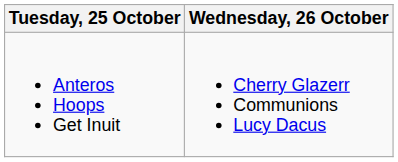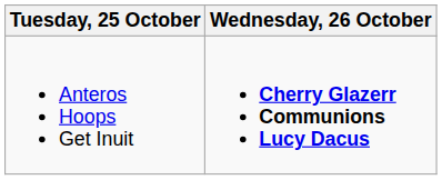Anteros Hoops Get Inuit | Wednesday, 26 October: normal -> bold
